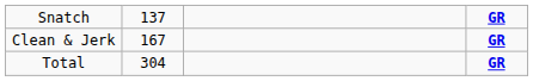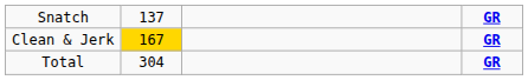Clean & Jerk | column 2: no background -> gold background
